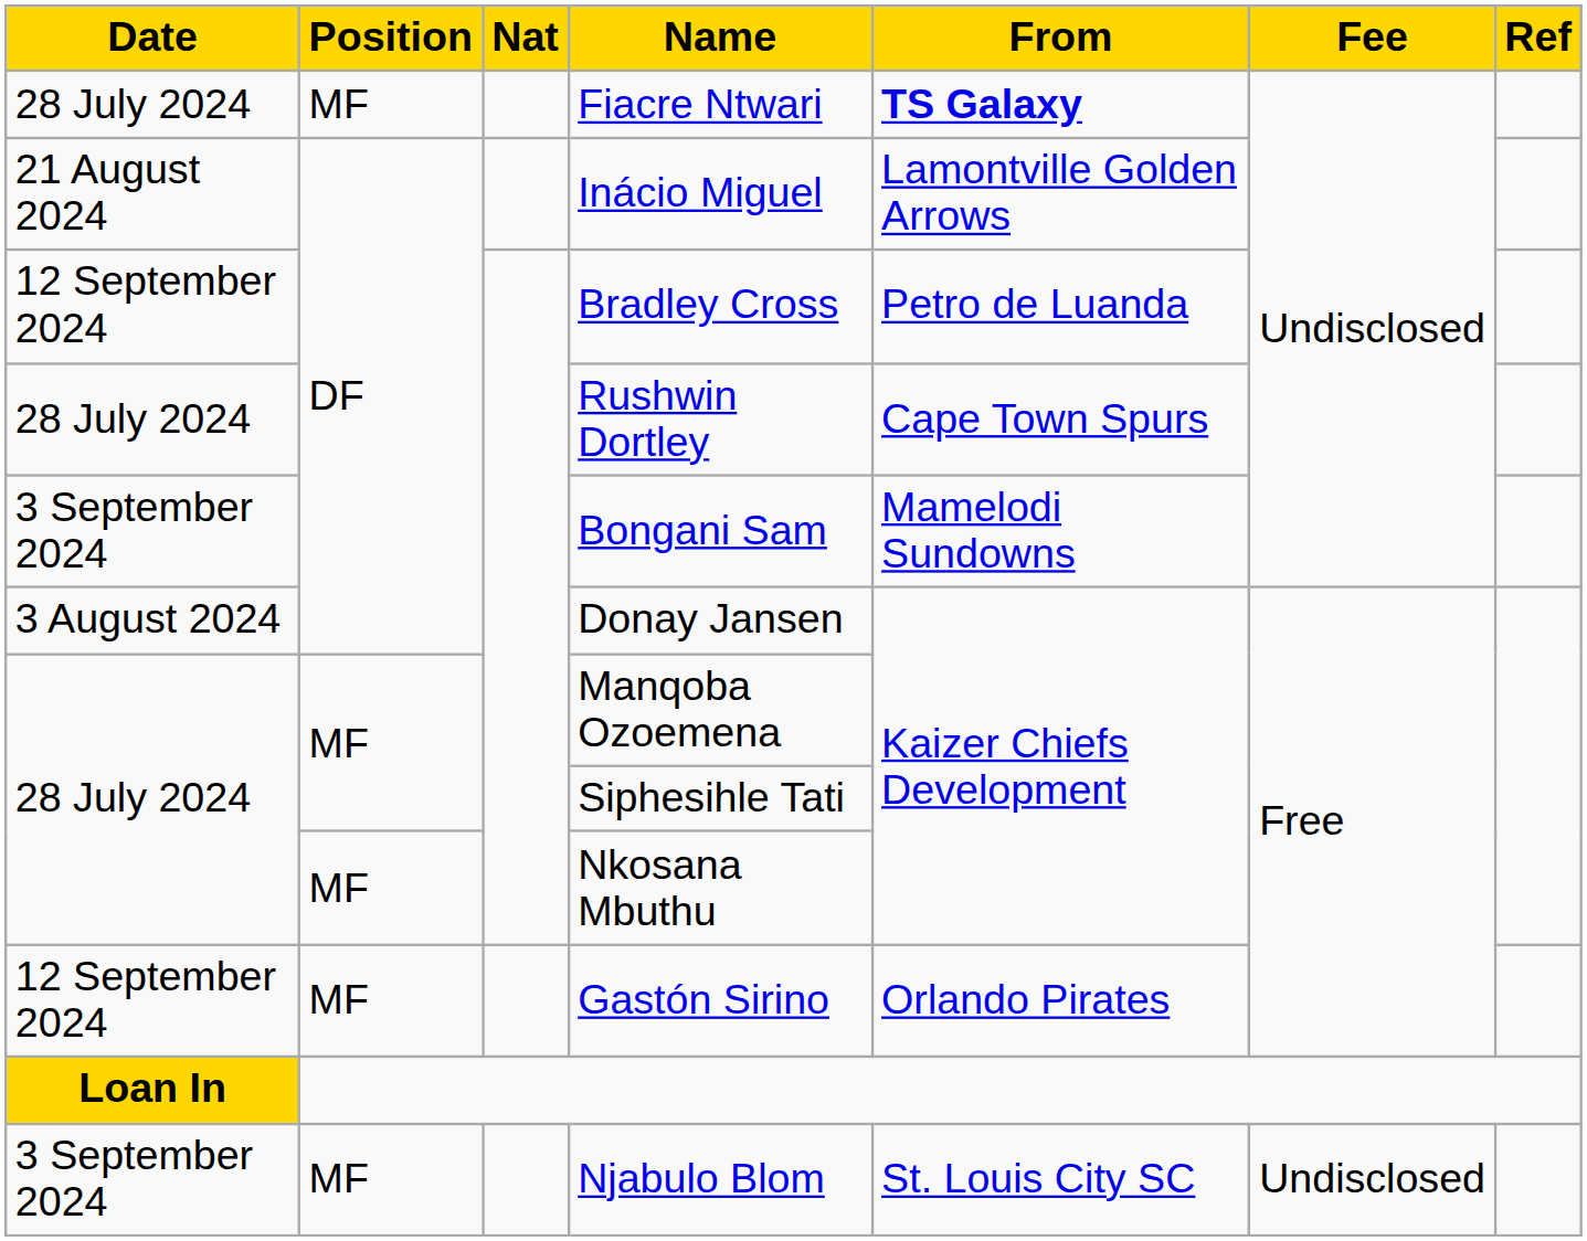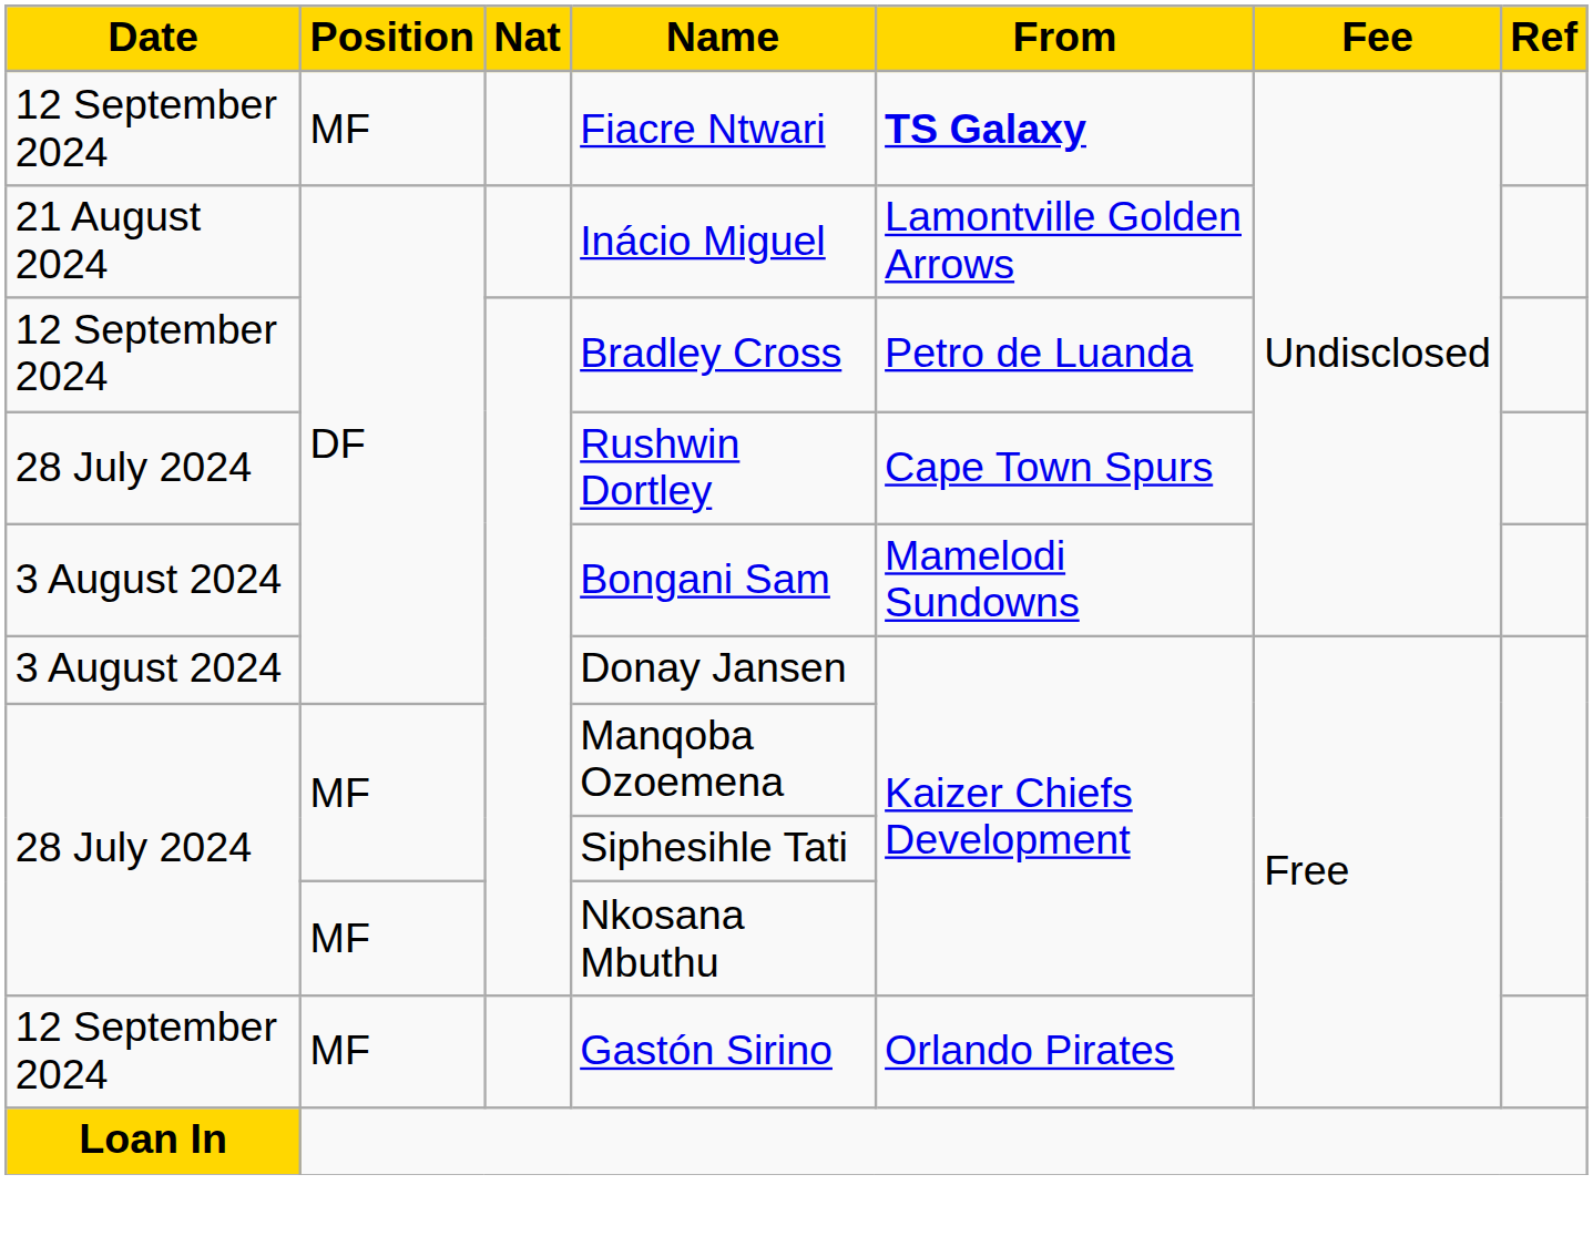Fiacre Ntwari | Date: 28 July 2024 -> 12 September 2024
Bongani Sam | Date: 3 September 2024 -> 3 August 2024
- row: 3 September 2024 | MF | Njabulo Blom | St. Louis City SC | Undisclosed
